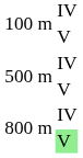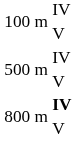800 m / IV | column 2: normal -> bold
800 m / V | column 2: lightgreen background -> no background
